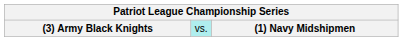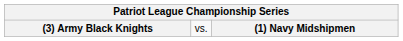(3) Army Black Knights | column 2: paleturquoise background -> no background
